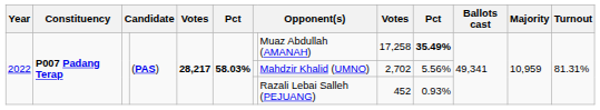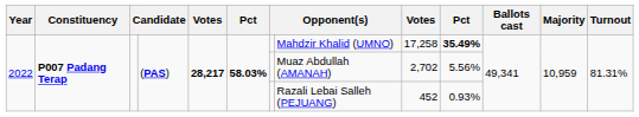row 2 | column 8: Muaz Abdullah (AMANAH) -> Mahdzir Khalid (UMNO)
row 3 | column 8: Mahdzir Khalid (UMNO) -> Muaz Abdullah (AMANAH)
